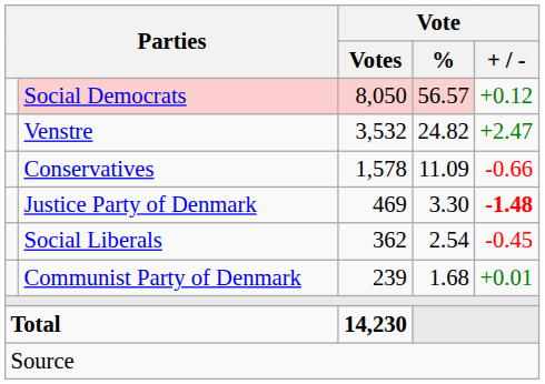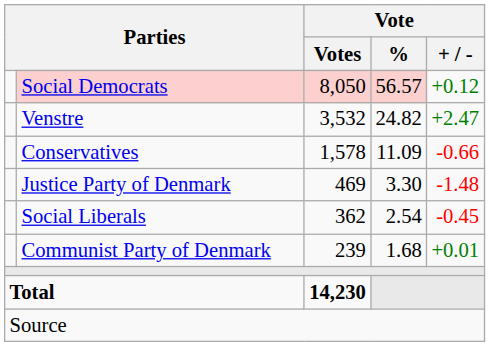Justice Party of Denmark | Vote / + / -: bold -> normal
